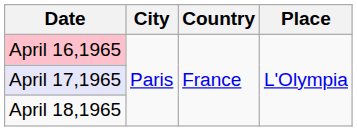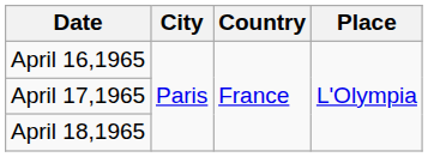April 16,1965 | Date: pink background -> no background
April 17,1965 | Date: lavender background -> no background
